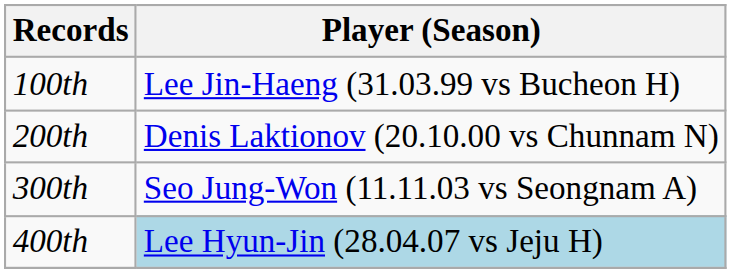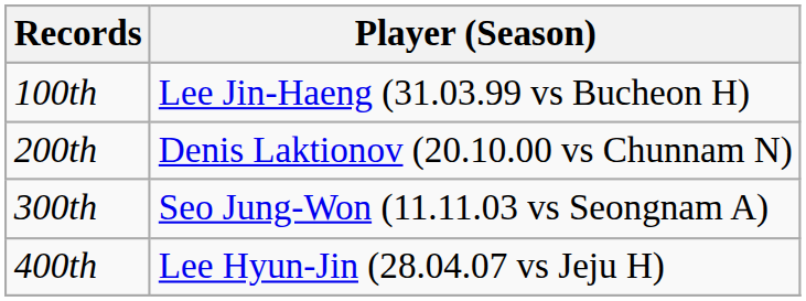400th | Player (Season): lightblue background -> no background
